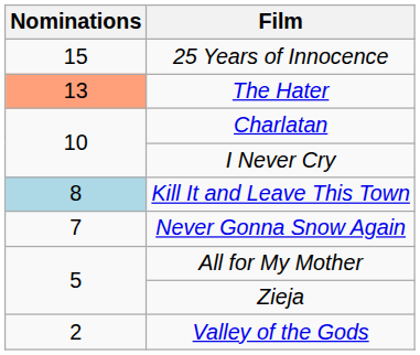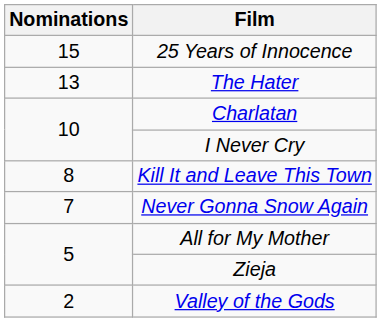The Hater | Nominations: lightsalmon background -> no background
Kill It and Leave This Town | Nominations: lightblue background -> no background
